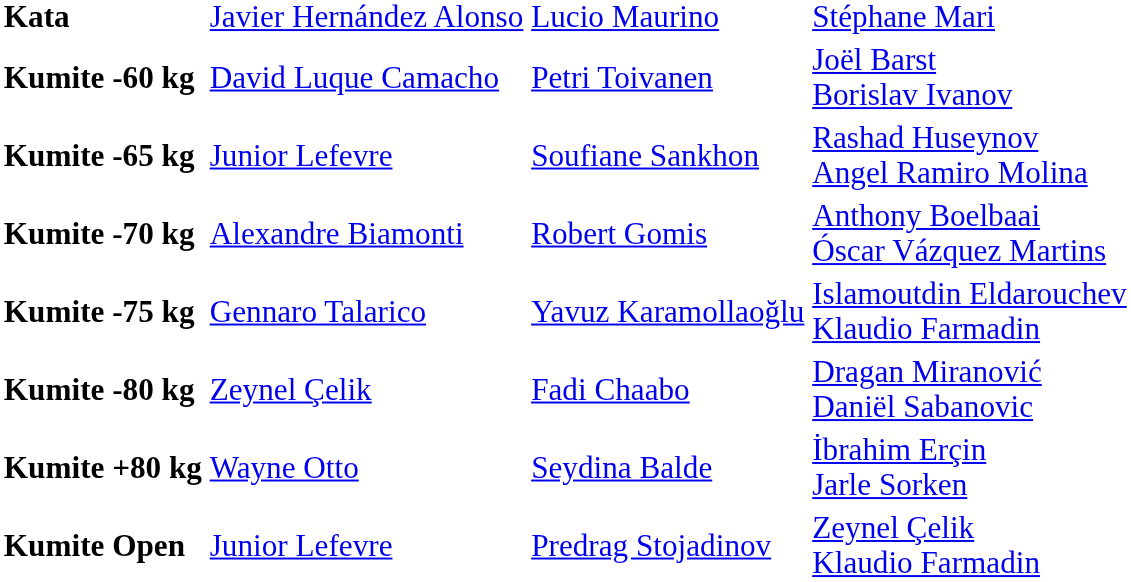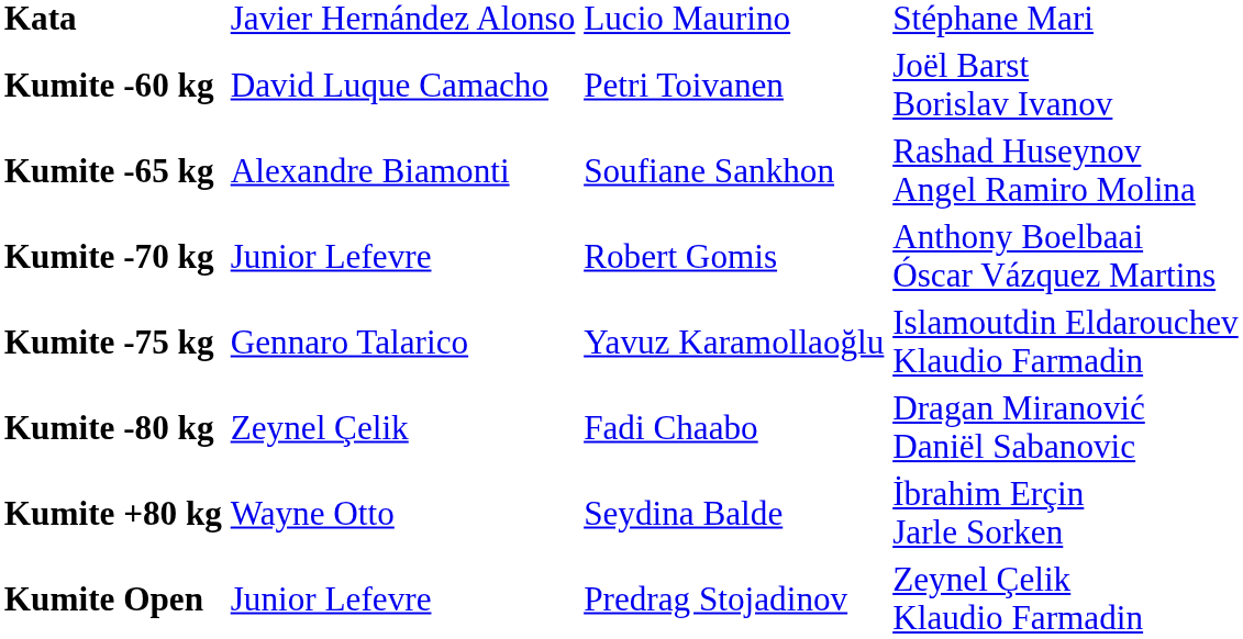Kumite -65 kg | column 2: Junior Lefevre -> Alexandre Biamonti
Kumite -70 kg | column 2: Alexandre Biamonti -> Junior Lefevre
